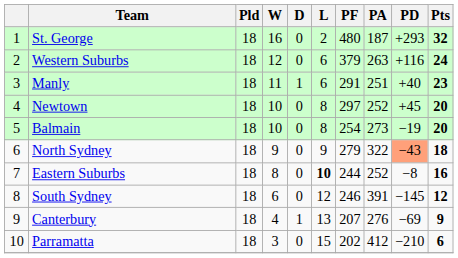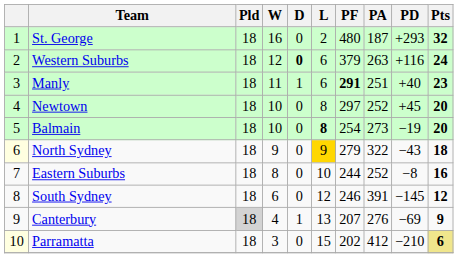Western Suburbs | D: normal -> bold
Manly | PF: normal -> bold
Balmain | L: normal -> bold
North Sydney | column 1: no background -> lightyellow background
North Sydney | L: no background -> gold background
North Sydney | PD: lightsalmon background -> no background
Eastern Suburbs | L: bold -> normal
Canterbury | Pld: no background -> lightgrey background
Parramatta | column 1: no background -> lightyellow background
Parramatta | Pts: no background -> khaki background
